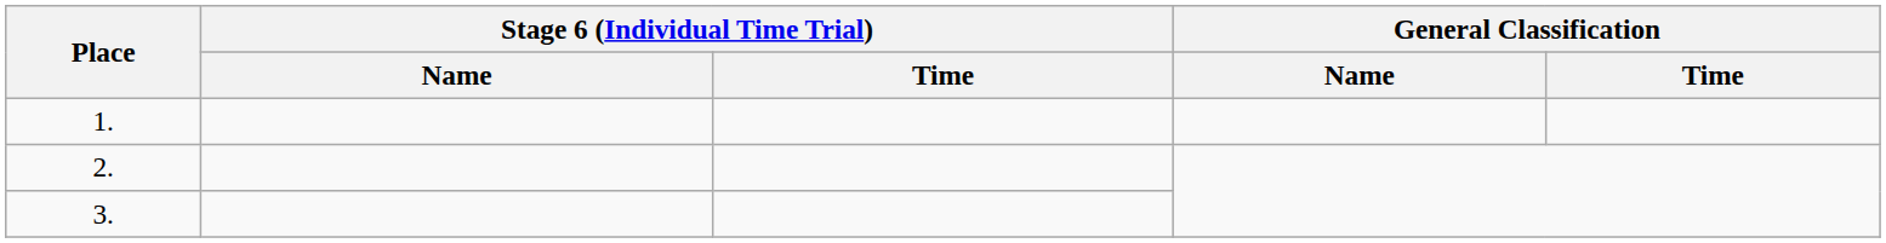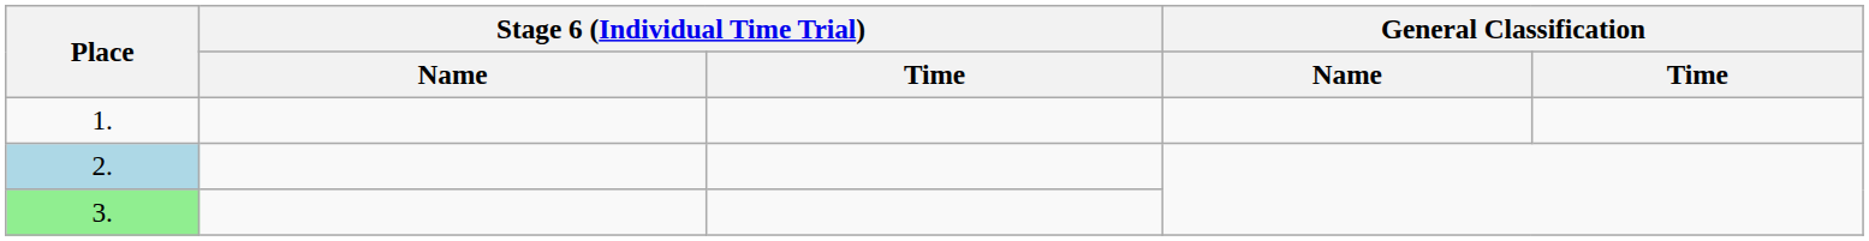2. | Place: no background -> lightblue background
3. | Place: no background -> lightgreen background
